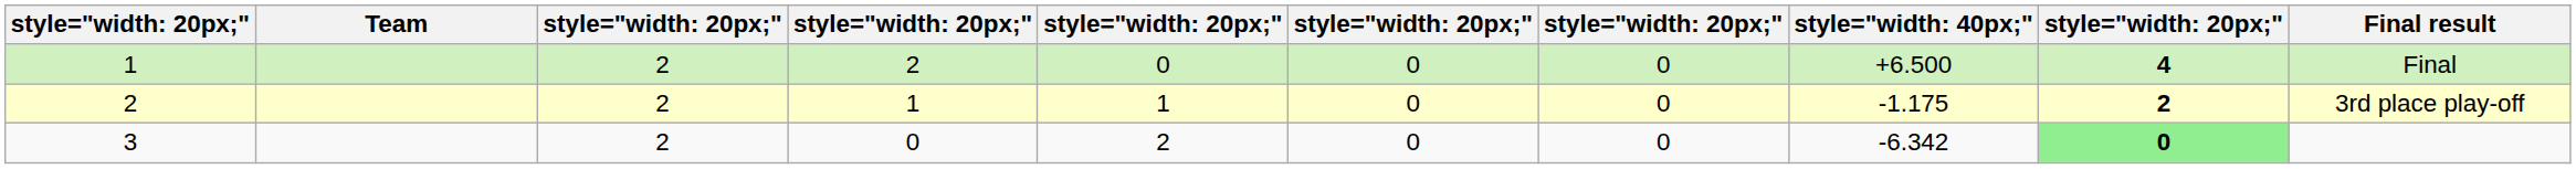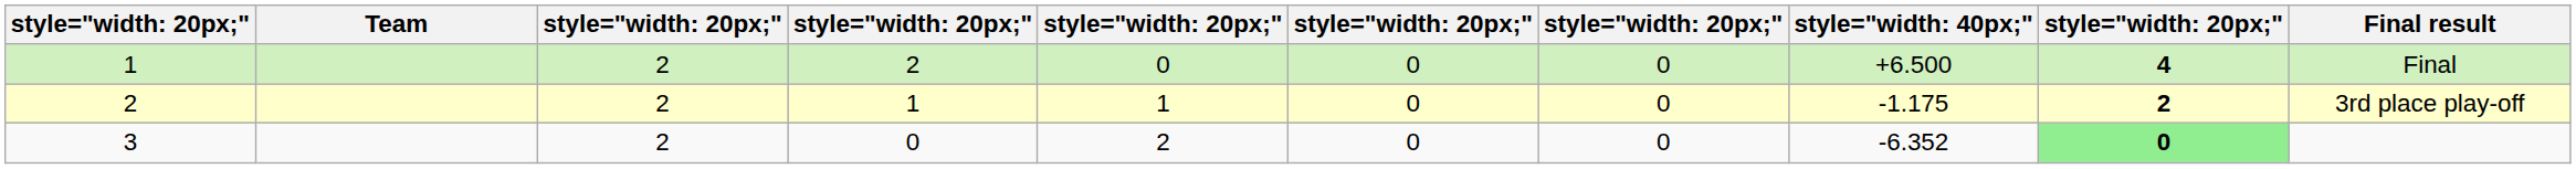3 | column 8: -6.342 -> -6.352
